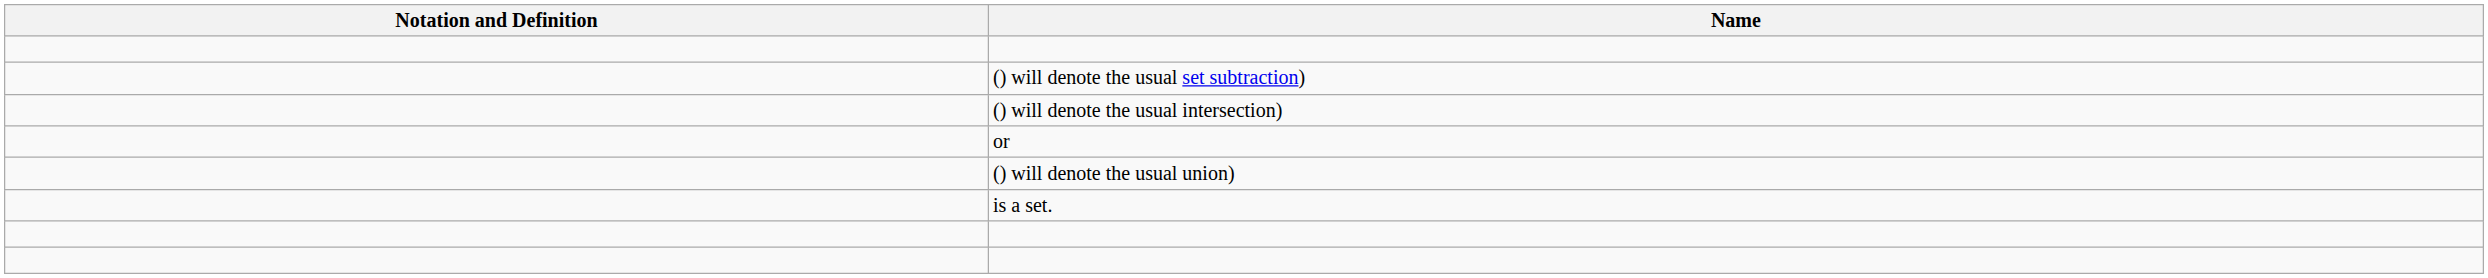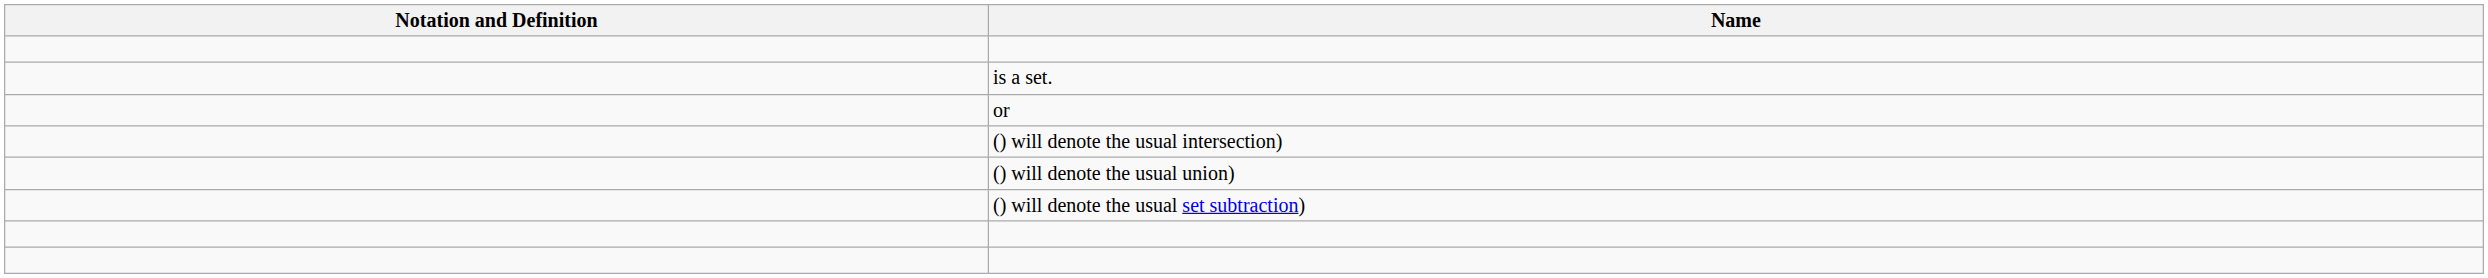row 3 | Name: () will denote the usual set subtraction) -> is a set.
row 4 | Name: () will denote the usual intersection) -> or
row 5 | Name: or -> () will denote the usual intersection)
row 7 | Name: is a set. -> () will denote the usual set subtraction)
